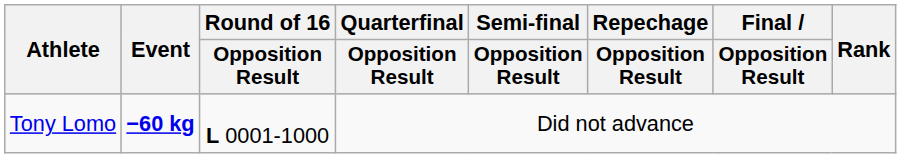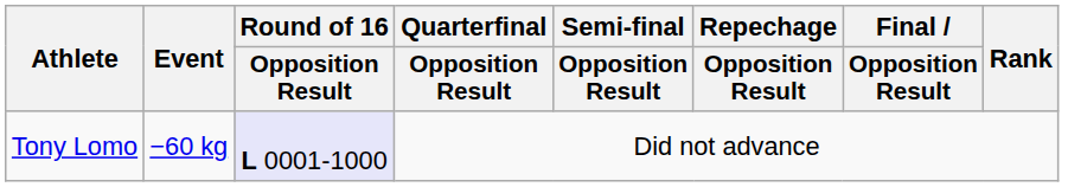Tony Lomo | Event: bold -> normal
Tony Lomo | Round of 16 / Opposition Result: no background -> lavender background
